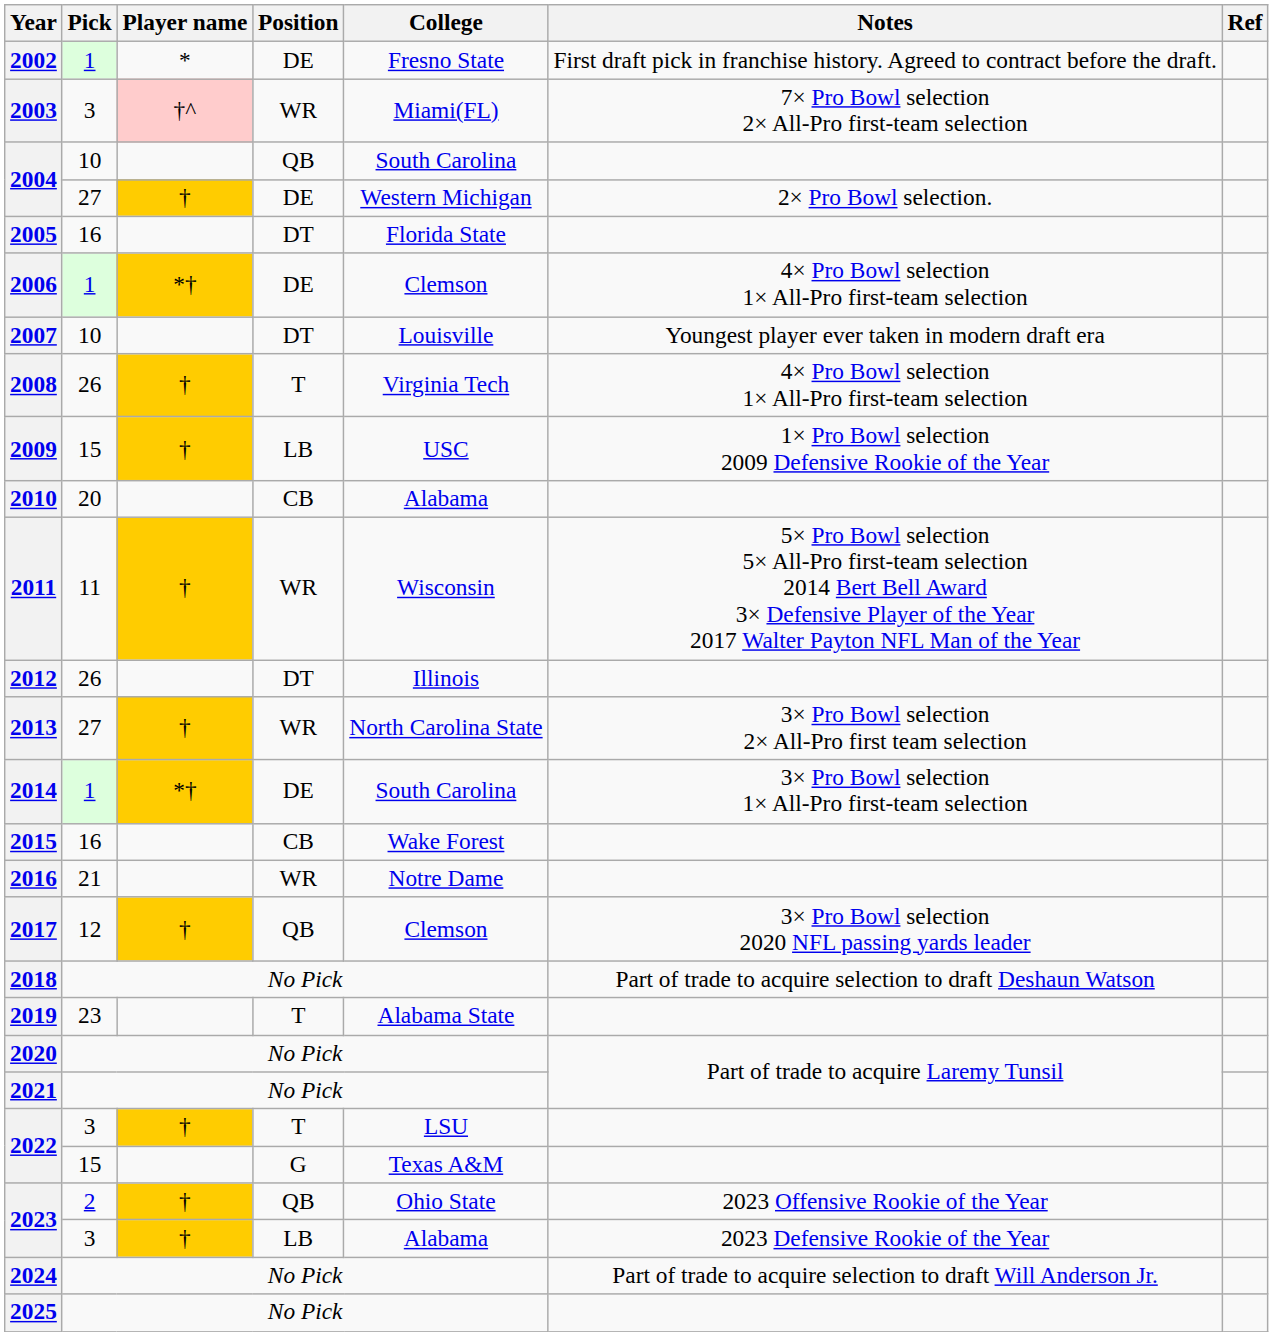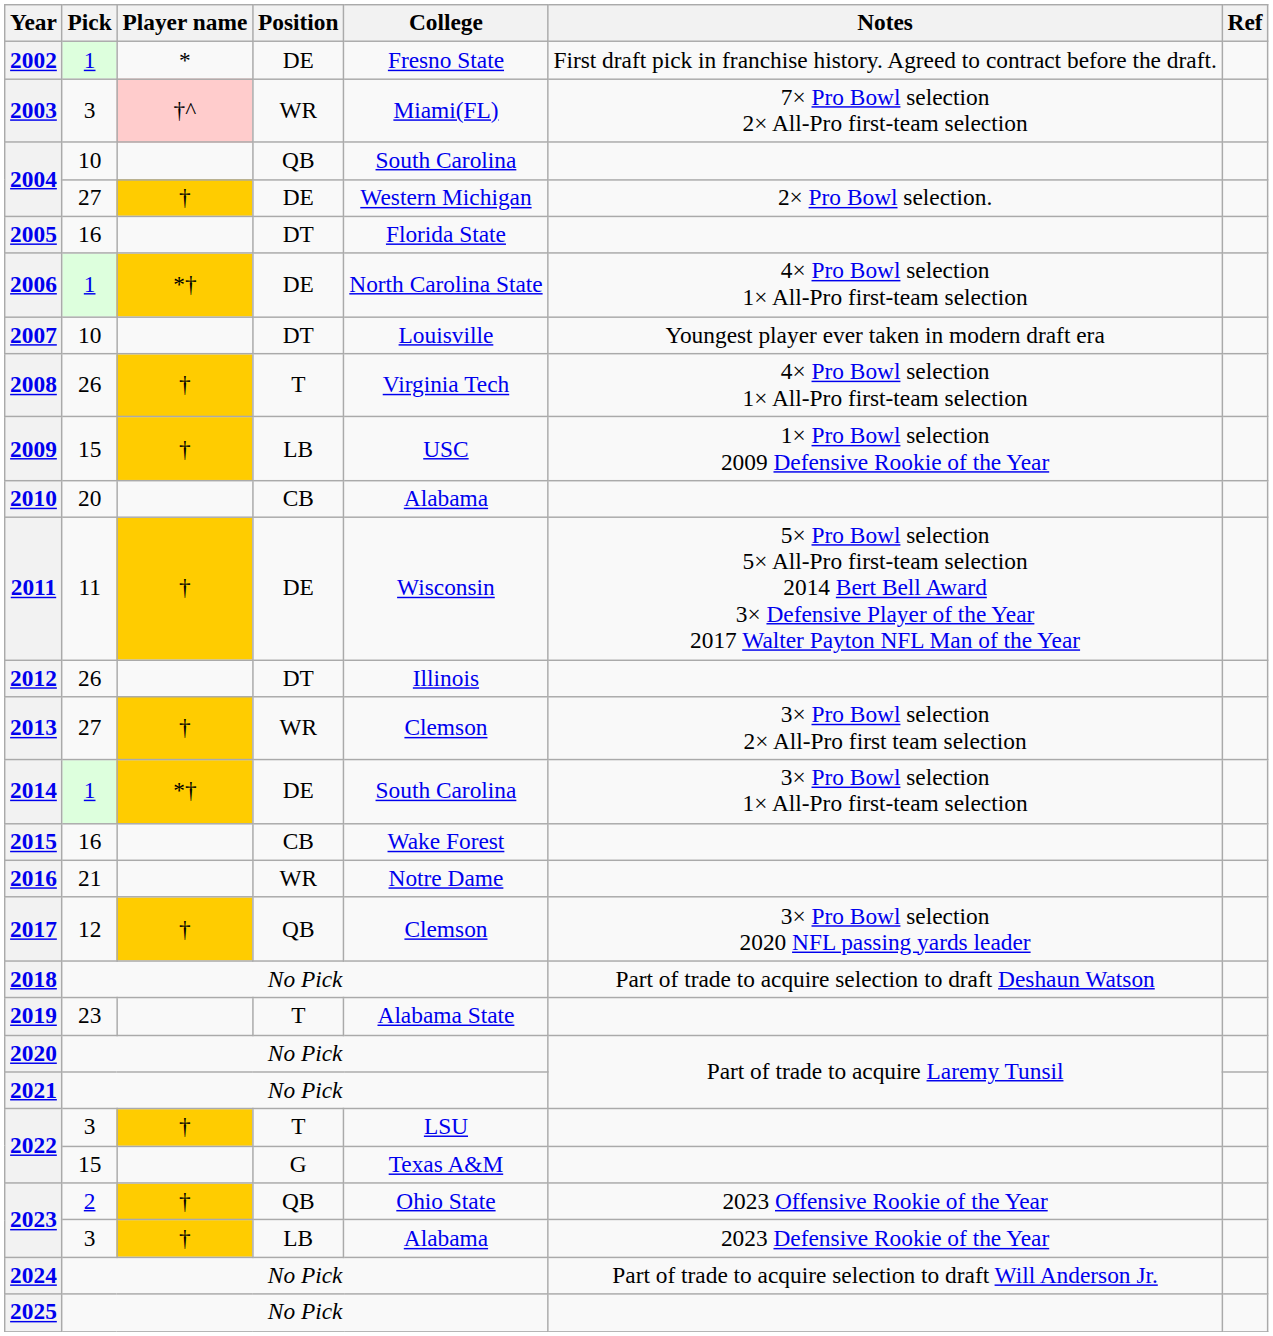2006 | College: Clemson -> North Carolina State
2011 | Position: WR -> DE
2013 | College: North Carolina State -> Clemson
